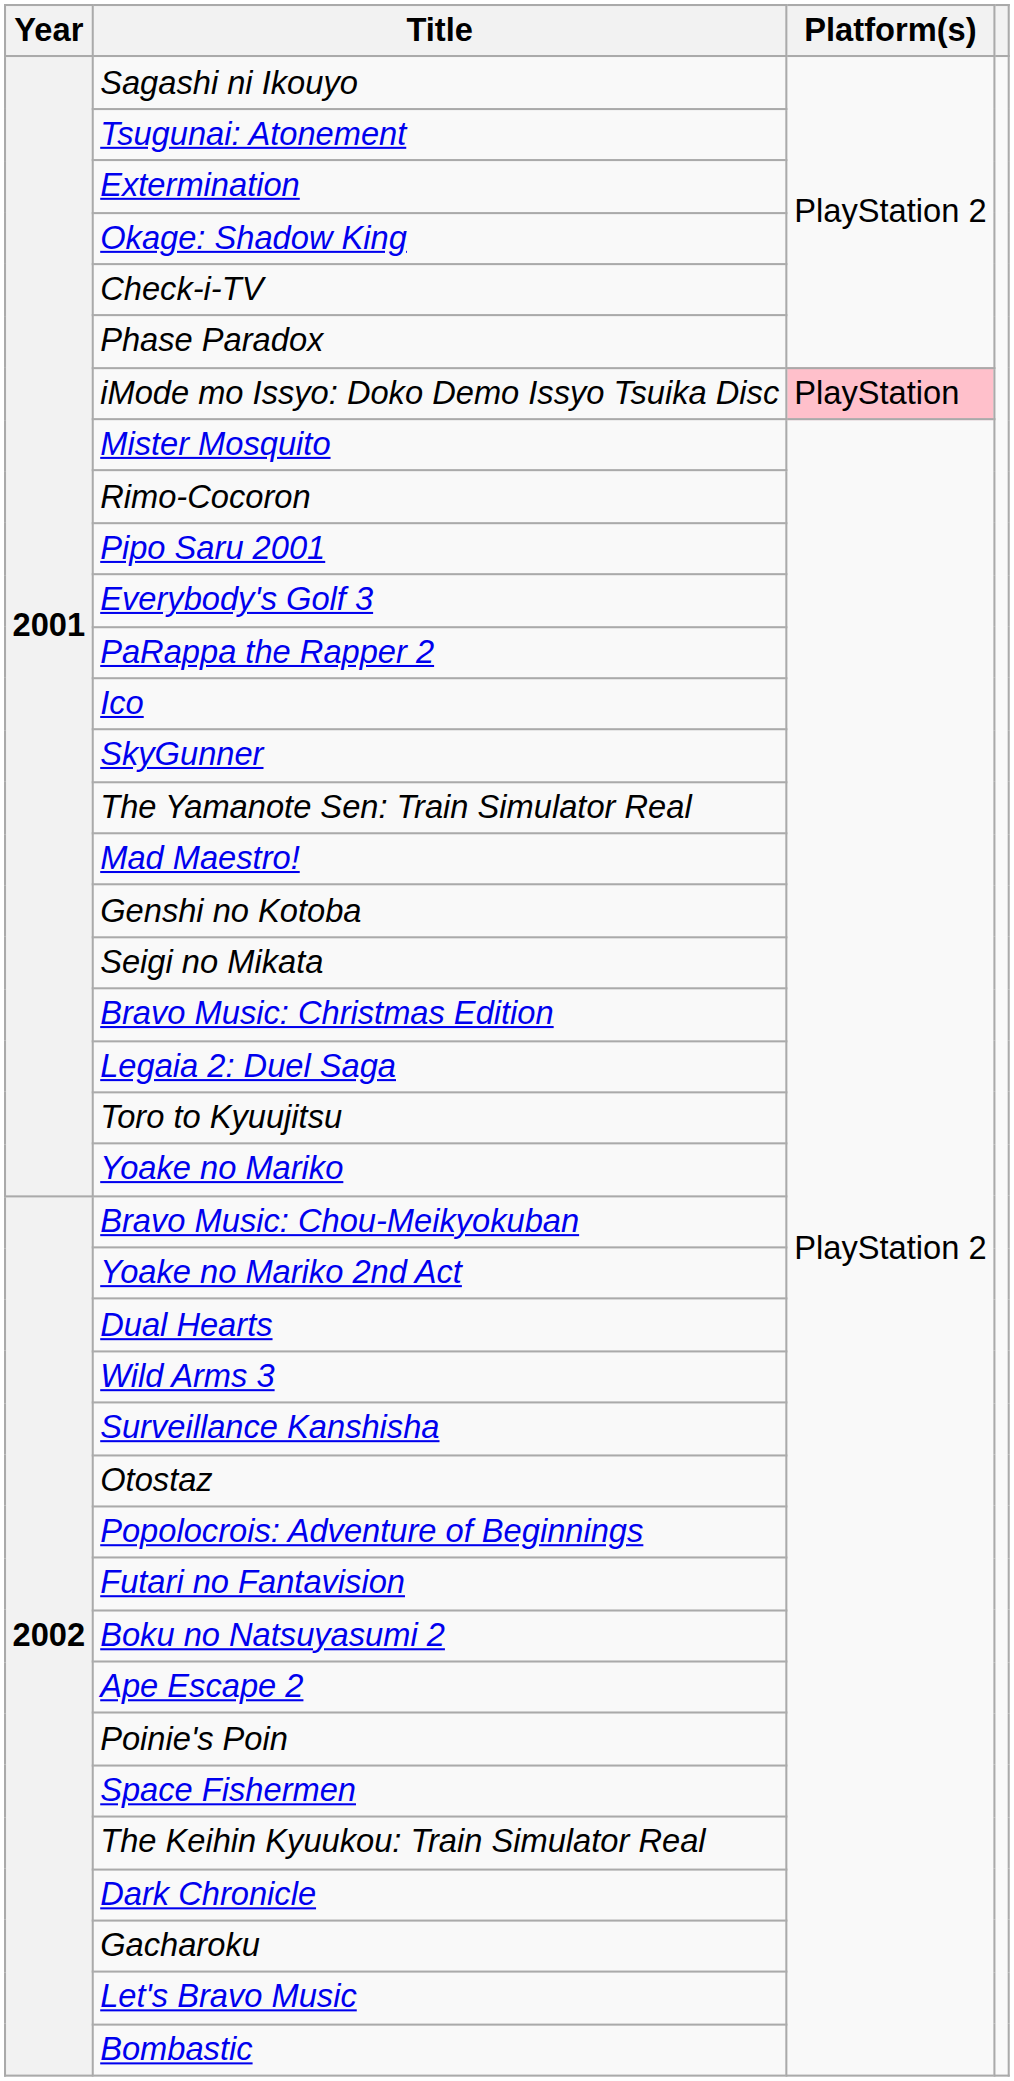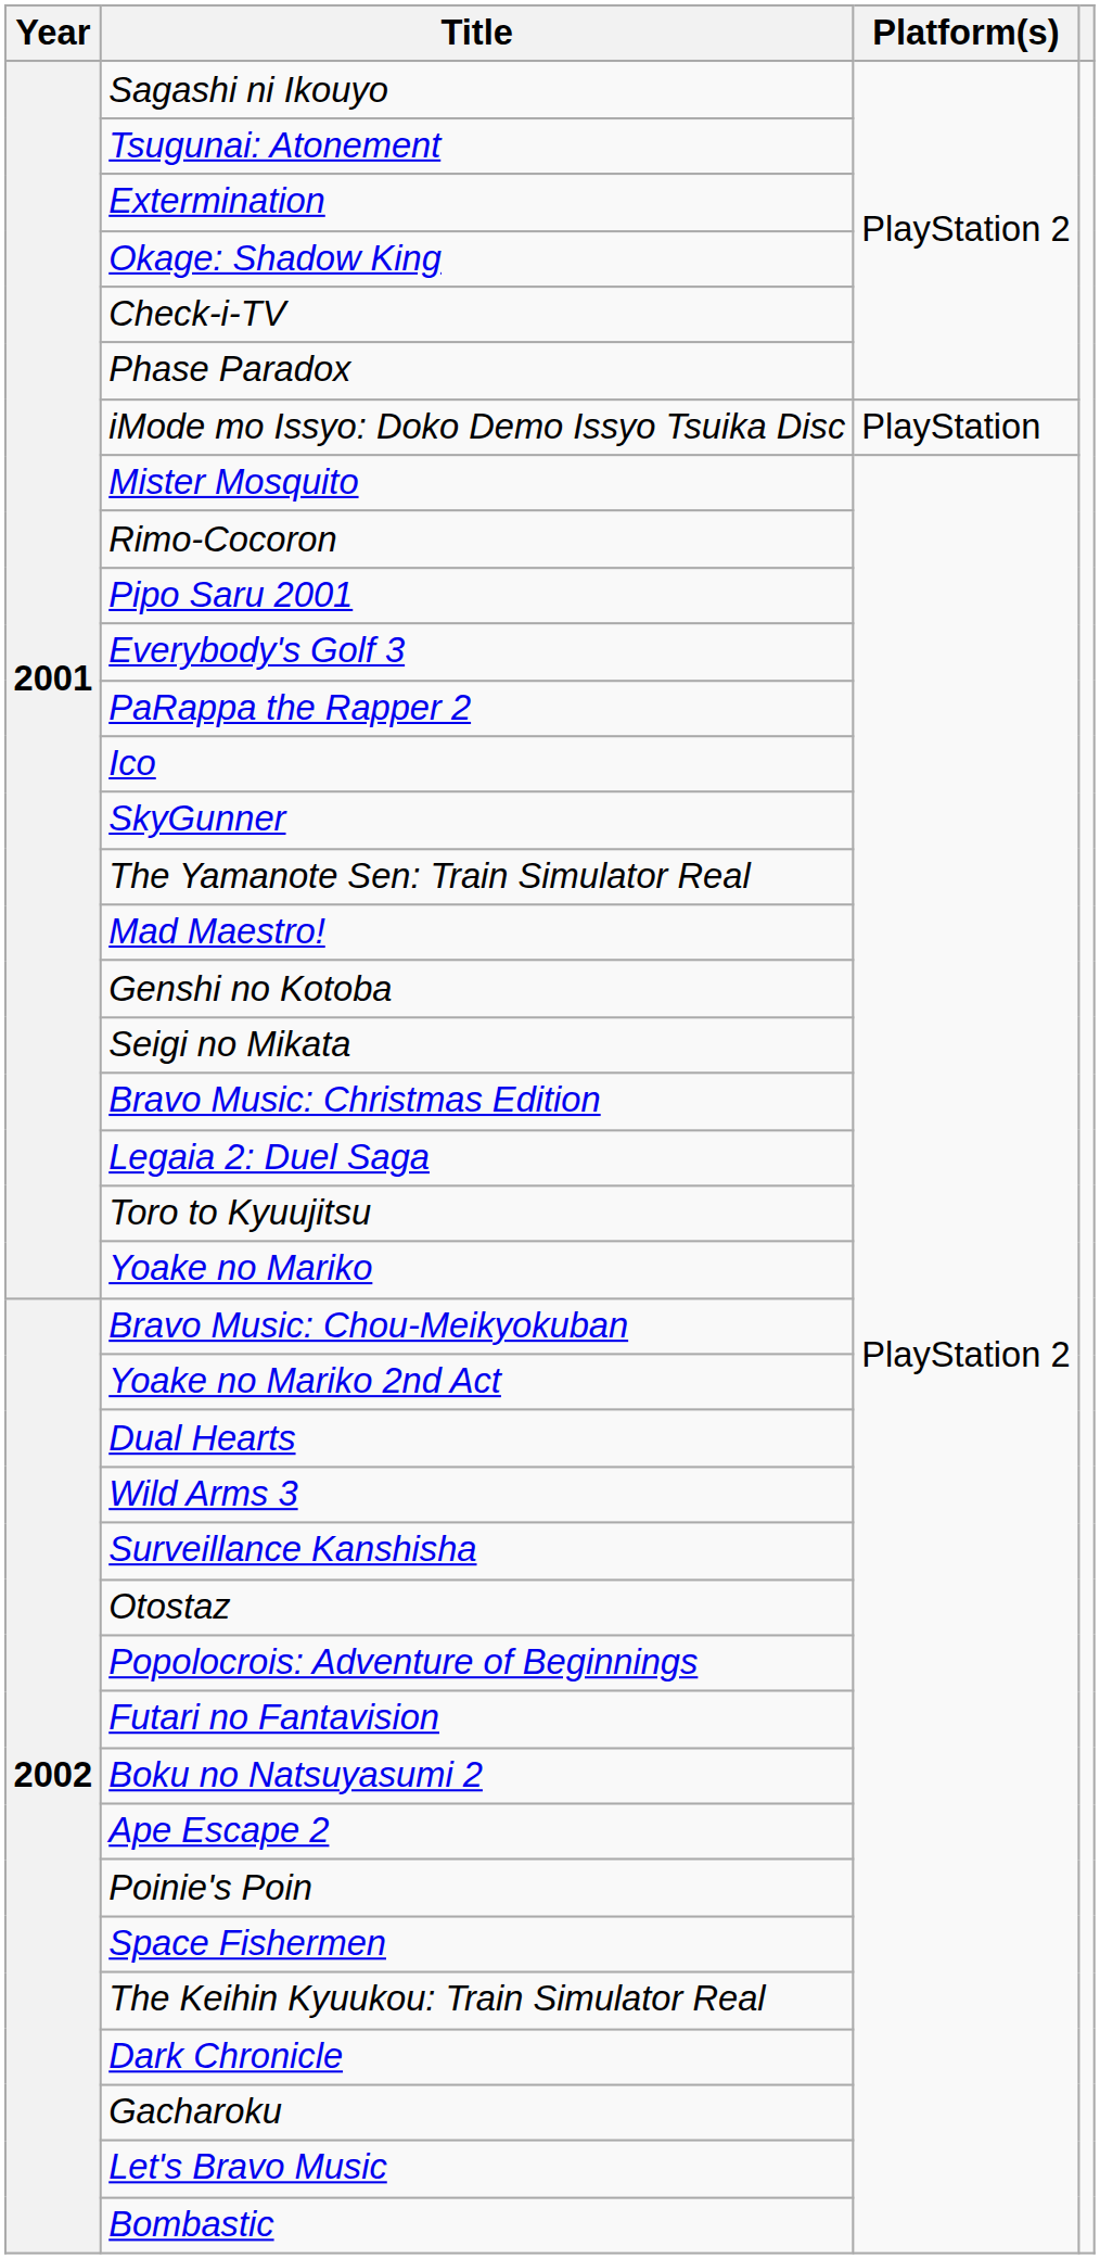iMode mo Issyo: Doko Demo Issyo Tsuika Disc | Platform(s): pink background -> no background
